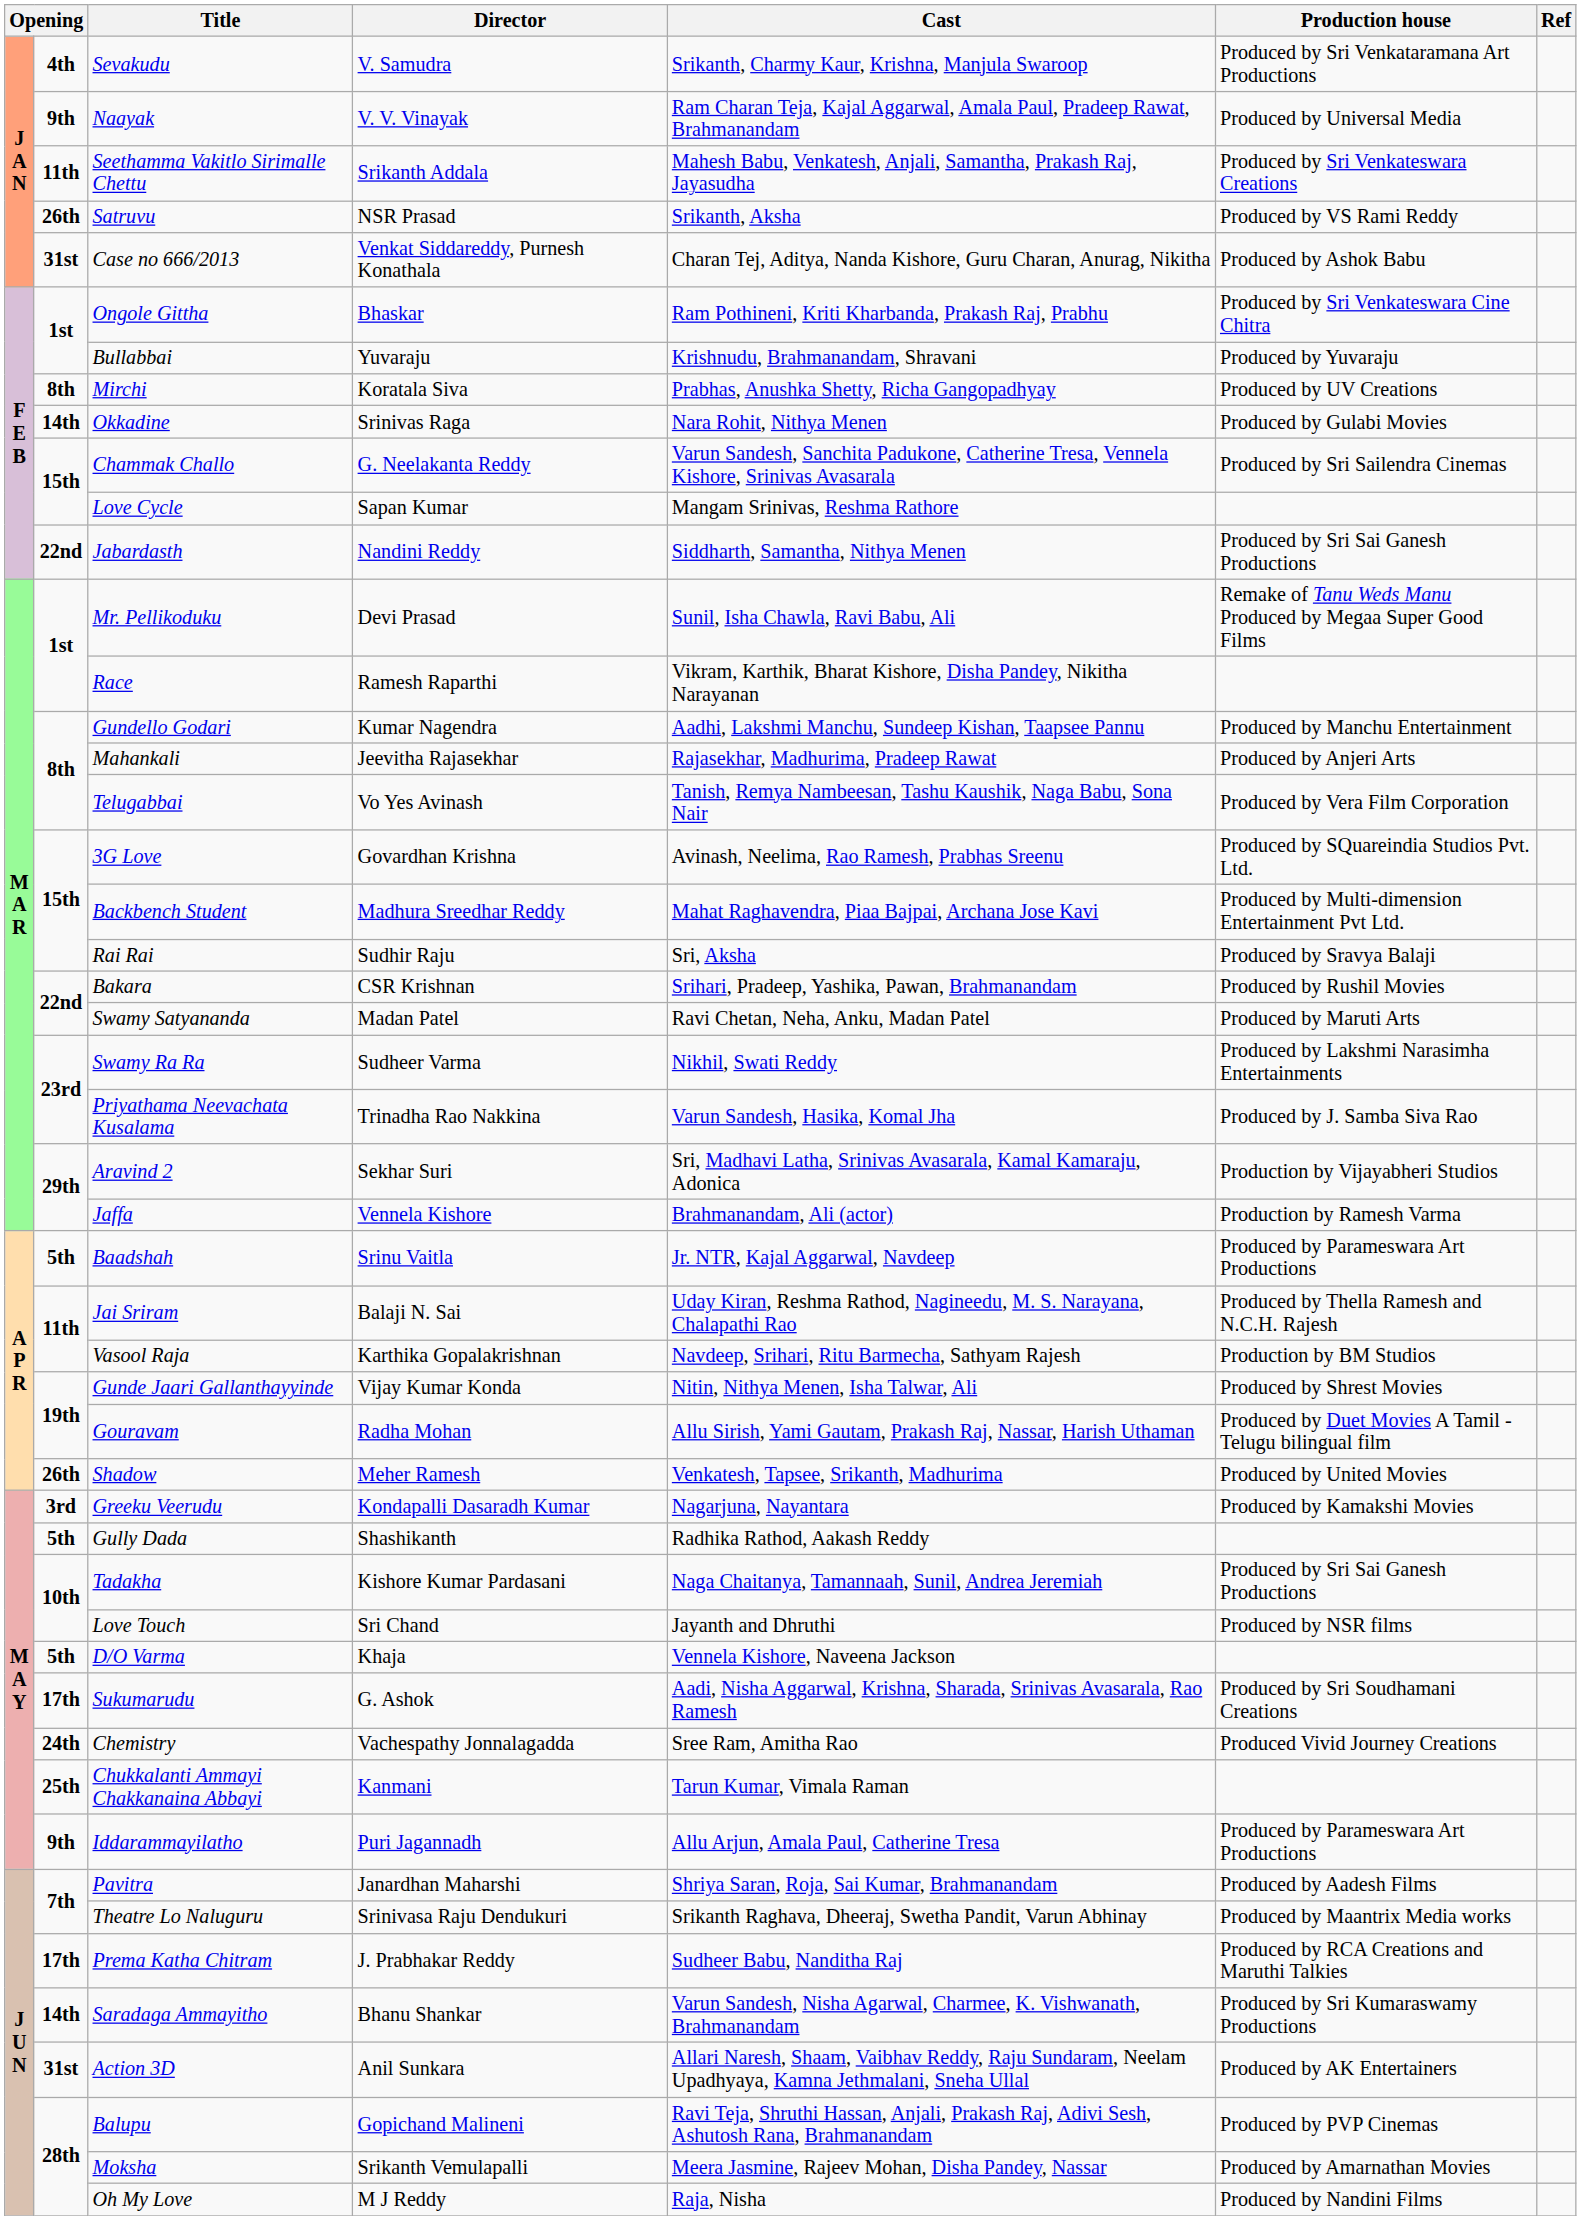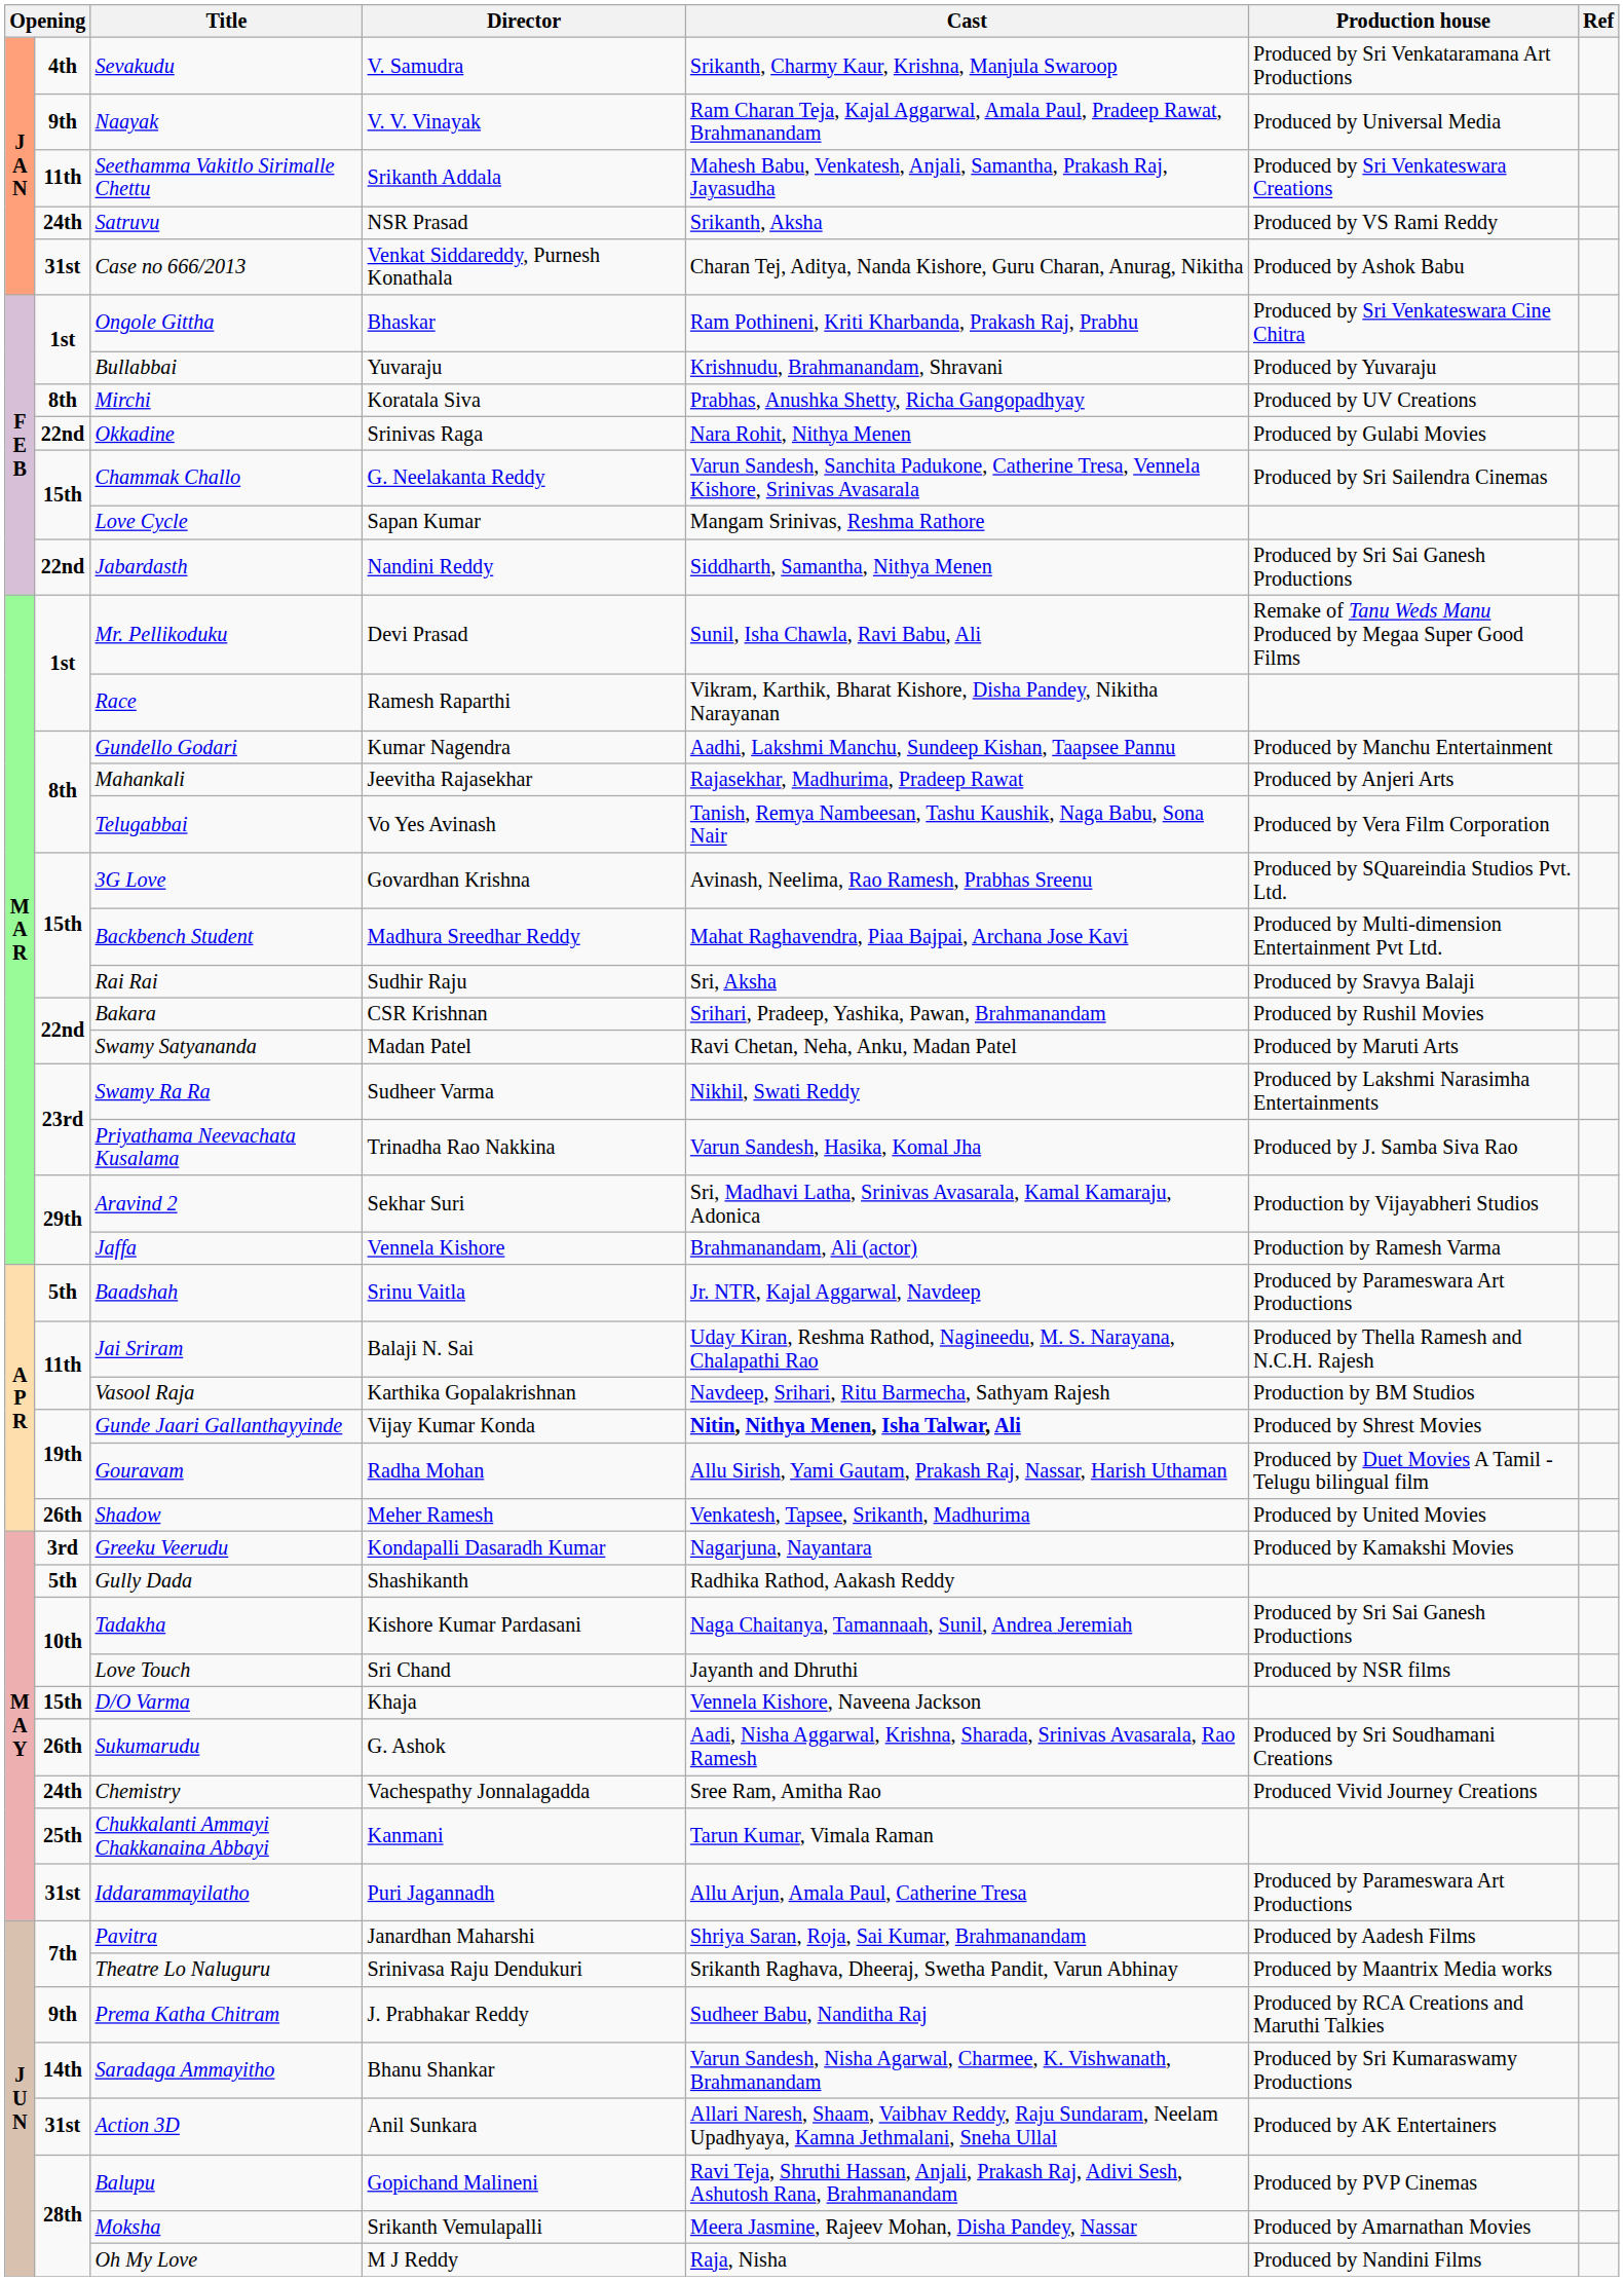Satruvu | column 2: 26th -> 24th
Okkadine | column 2: 14th -> 22nd
Gunde Jaari Gallanthayyinde | Cast: normal -> bold
D/O Varma | column 2: 5th -> 15th
Sukumarudu | column 2: 17th -> 26th
Iddarammayilatho | column 2: 9th -> 31st
Prema Katha Chitram | column 2: 17th -> 9th
